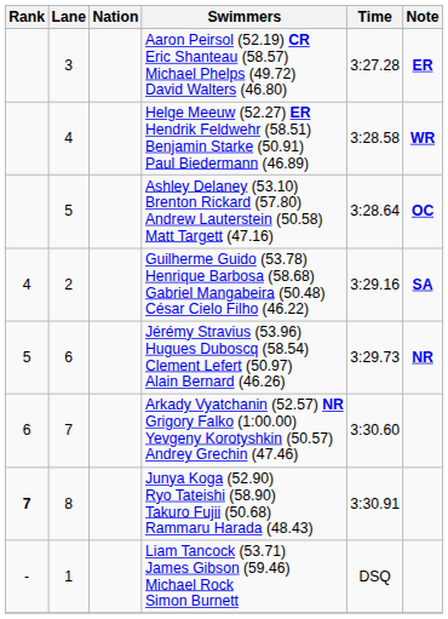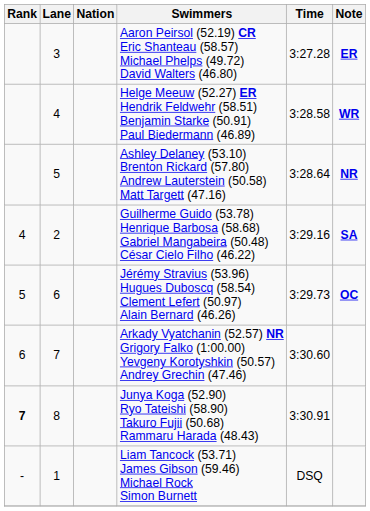row 4 | Note: OC -> NR
row 6 | Note: NR -> OC
